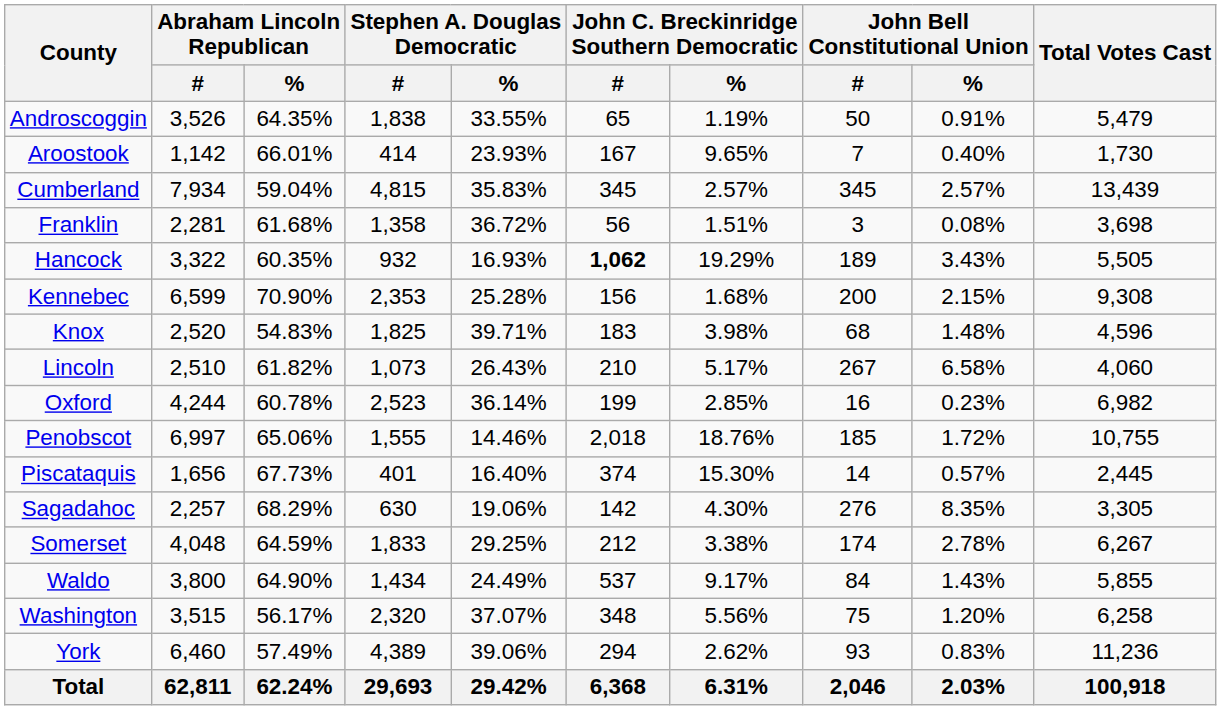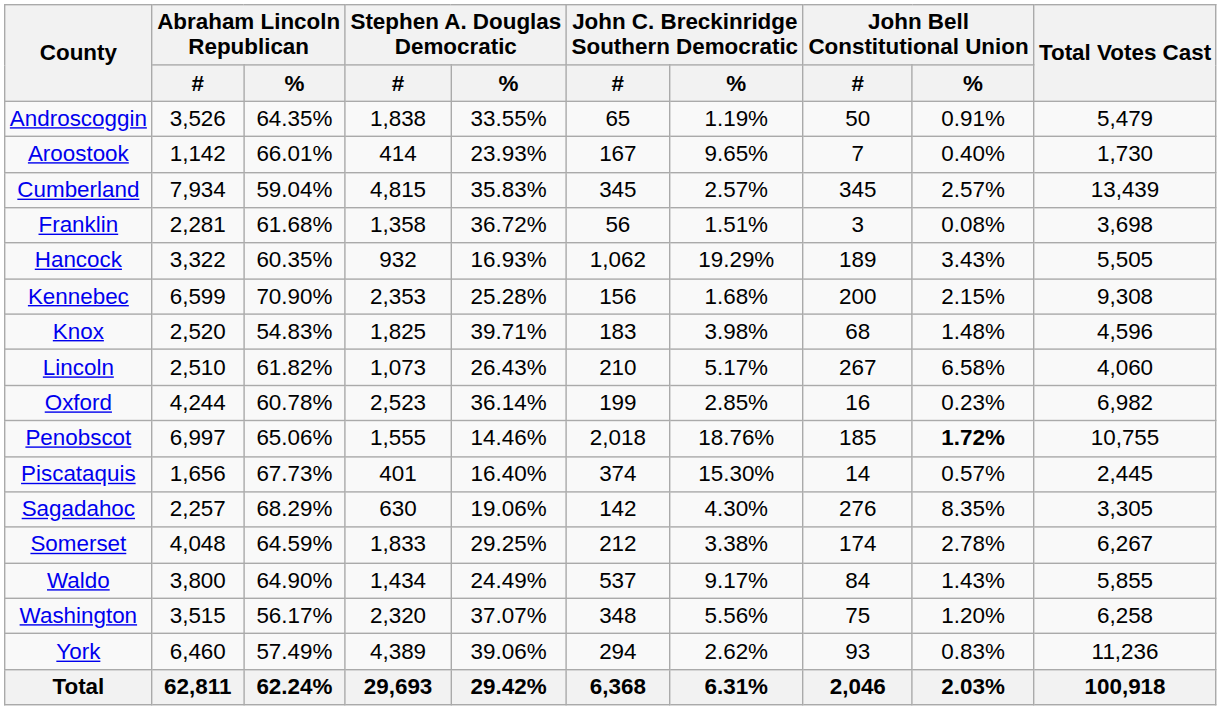Hancock | John C. Breckinridge Southern Democratic / #: bold -> normal
Penobscot | John Bell Constitutional Union / %: normal -> bold
